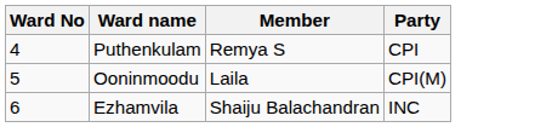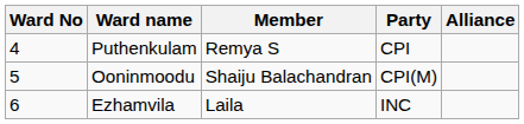+ column: Alliance
Ooninmoodu | Member: Laila -> Shaiju Balachandran
Ezhamvila | Member: Shaiju Balachandran -> Laila
